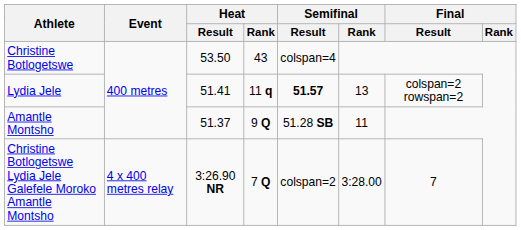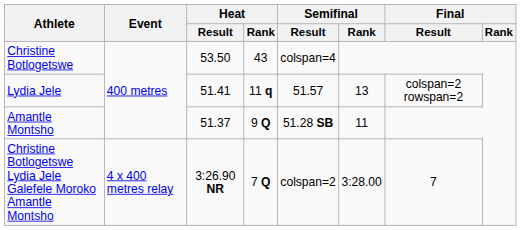Lydia Jele | Semifinal / Result: bold -> normal
